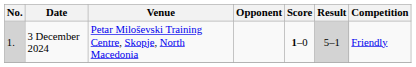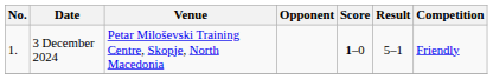3 December 2024 | No.: lightgrey background -> no background
3 December 2024 | Result: lightgrey background -> no background
